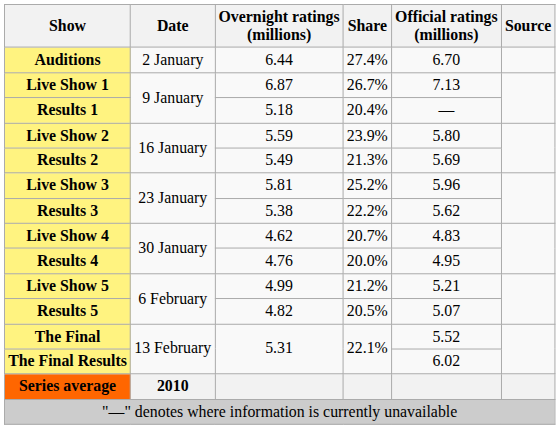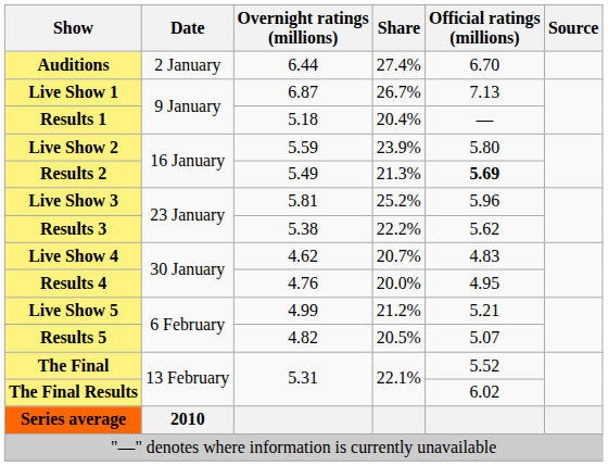Results 2 | Official ratings (millions): normal -> bold
